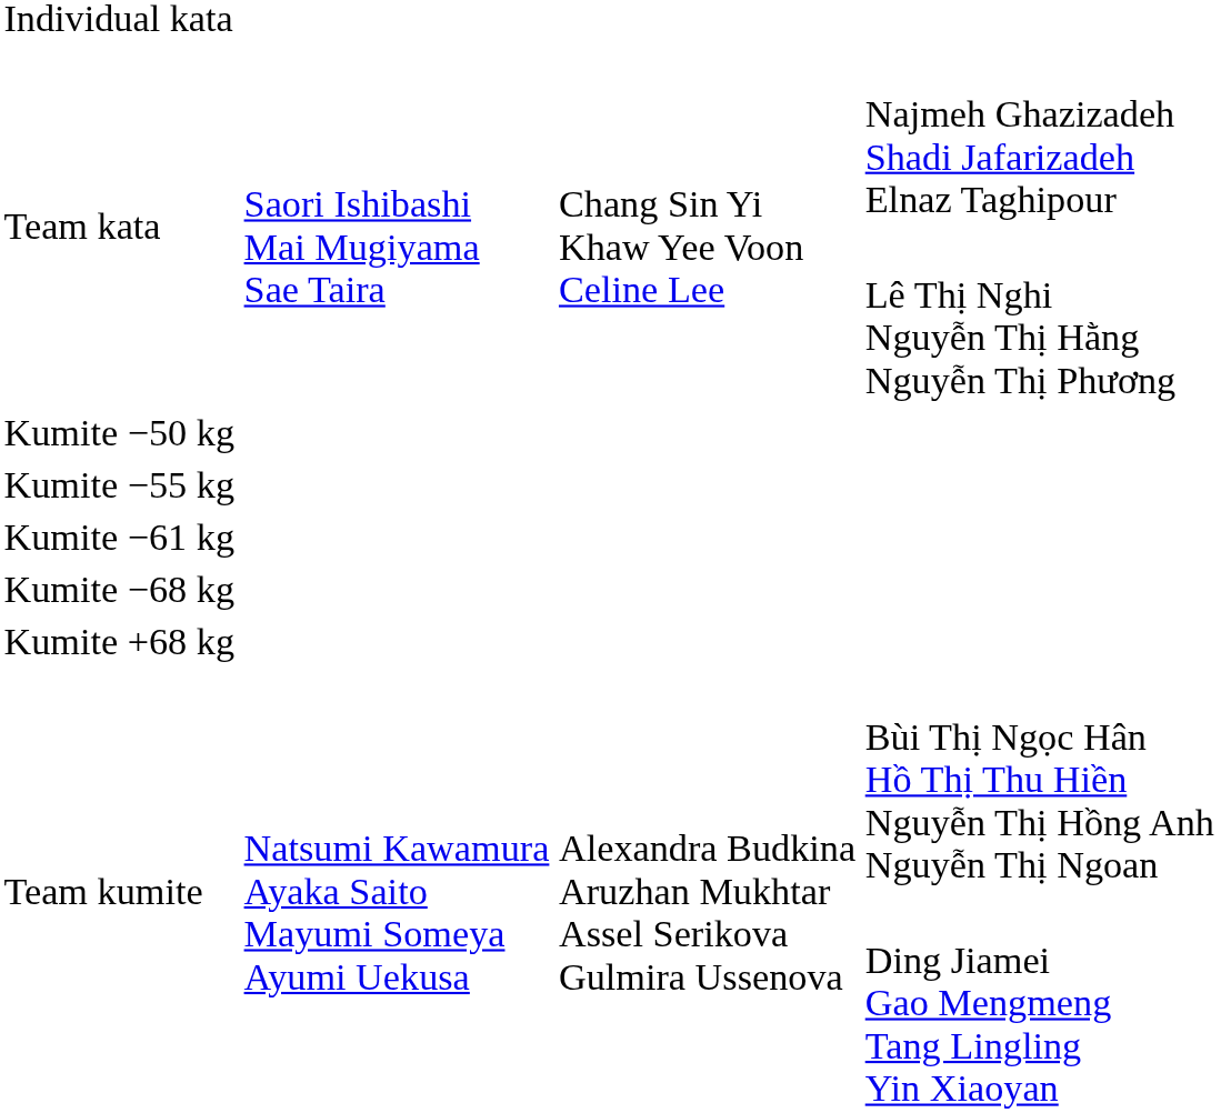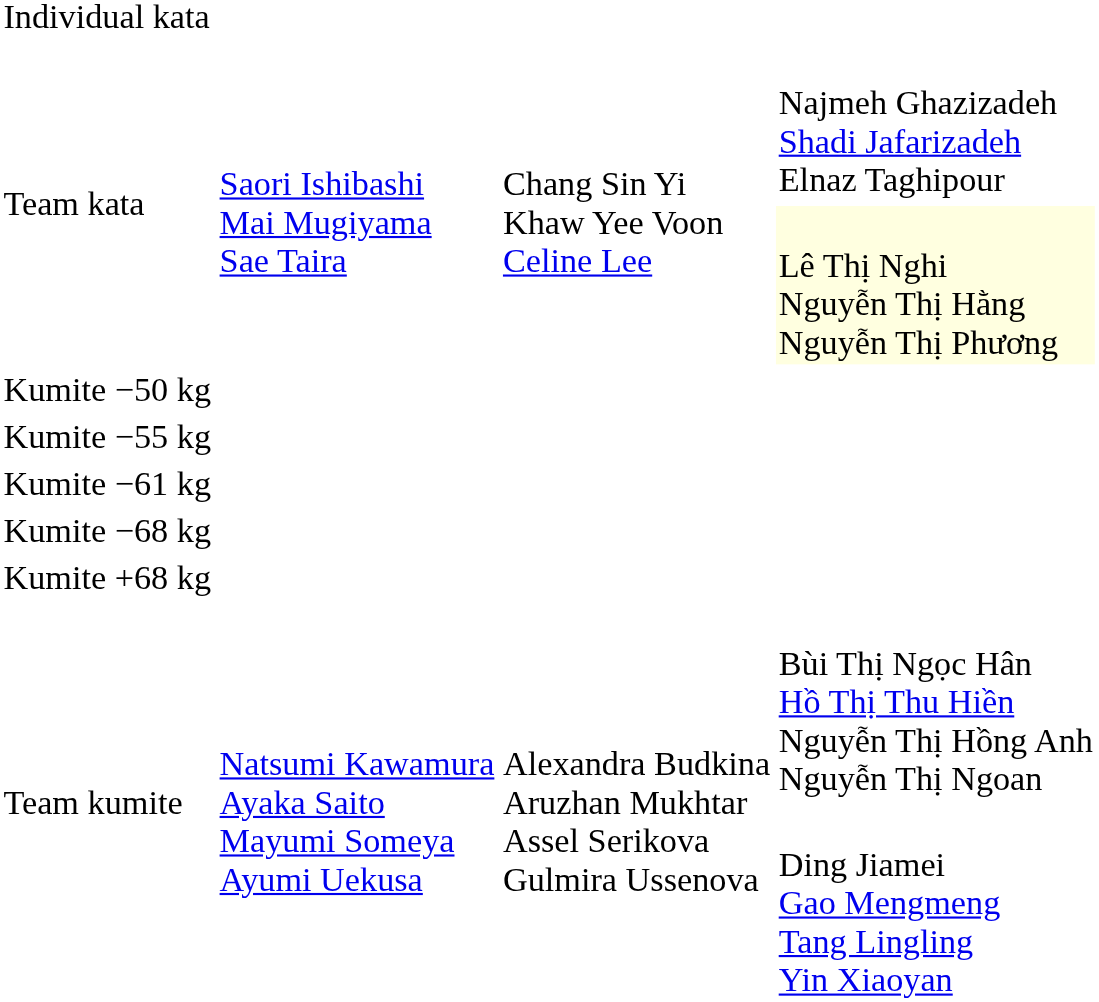Team kata / Lê Thị Nghi Nguyễn Thị Hằng Nguyễn Thị Phương | column 4: no background -> lightyellow background
